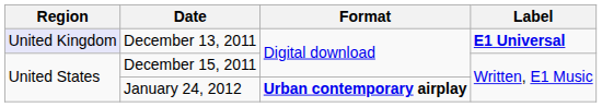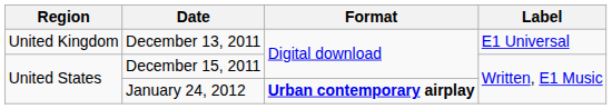December 13, 2011 | Region: lavender background -> no background
December 13, 2011 | Label: bold -> normal
